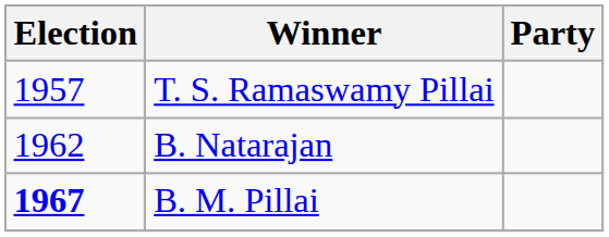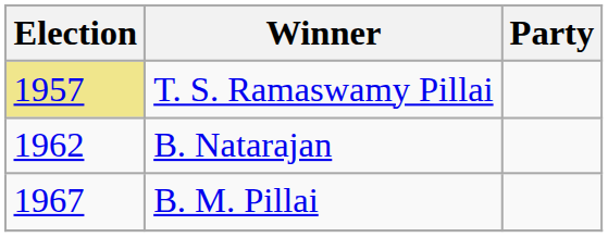T. S. Ramaswamy Pillai | Election: no background -> khaki background
B. M. Pillai | Election: bold -> normal
